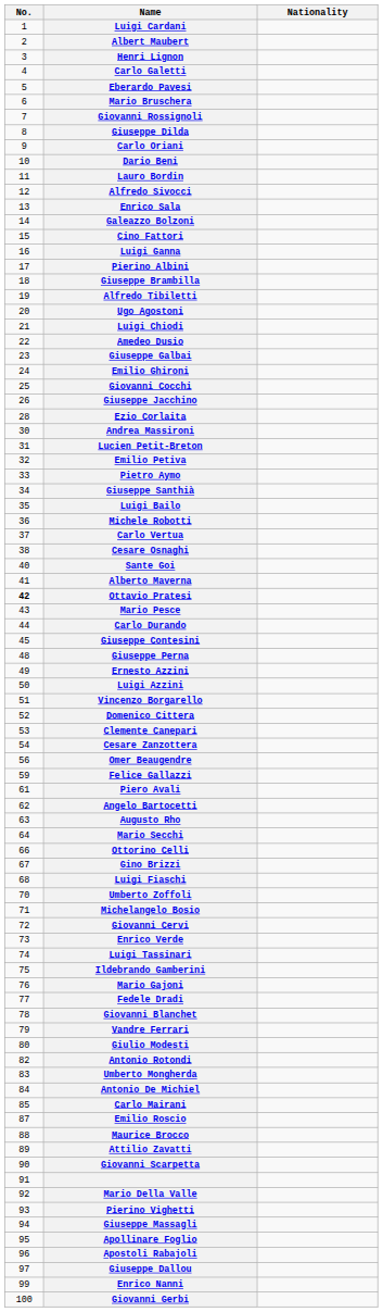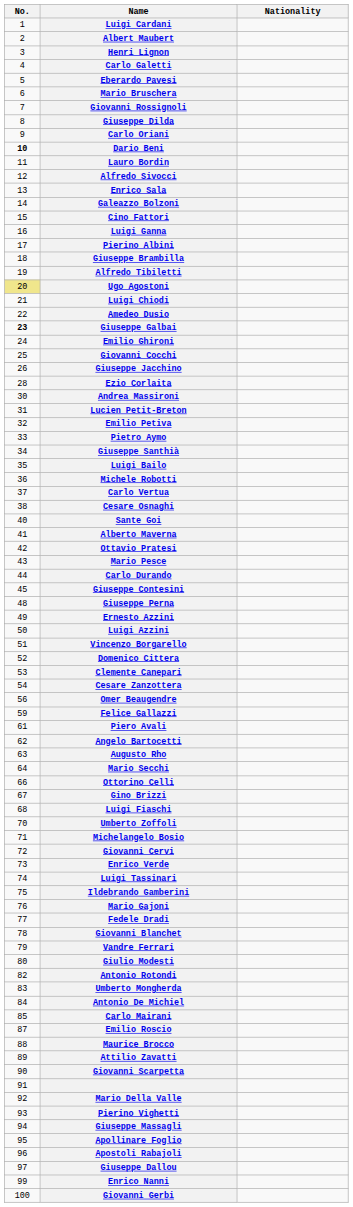Dario Beni | No.: normal -> bold
Ugo Agostoni | No.: no background -> khaki background
Giuseppe Galbai | No.: normal -> bold
Ottavio Pratesi | No.: bold -> normal
